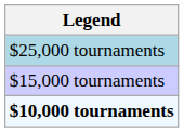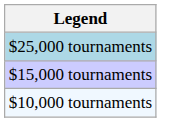row 4 | column 1: bold -> normal
